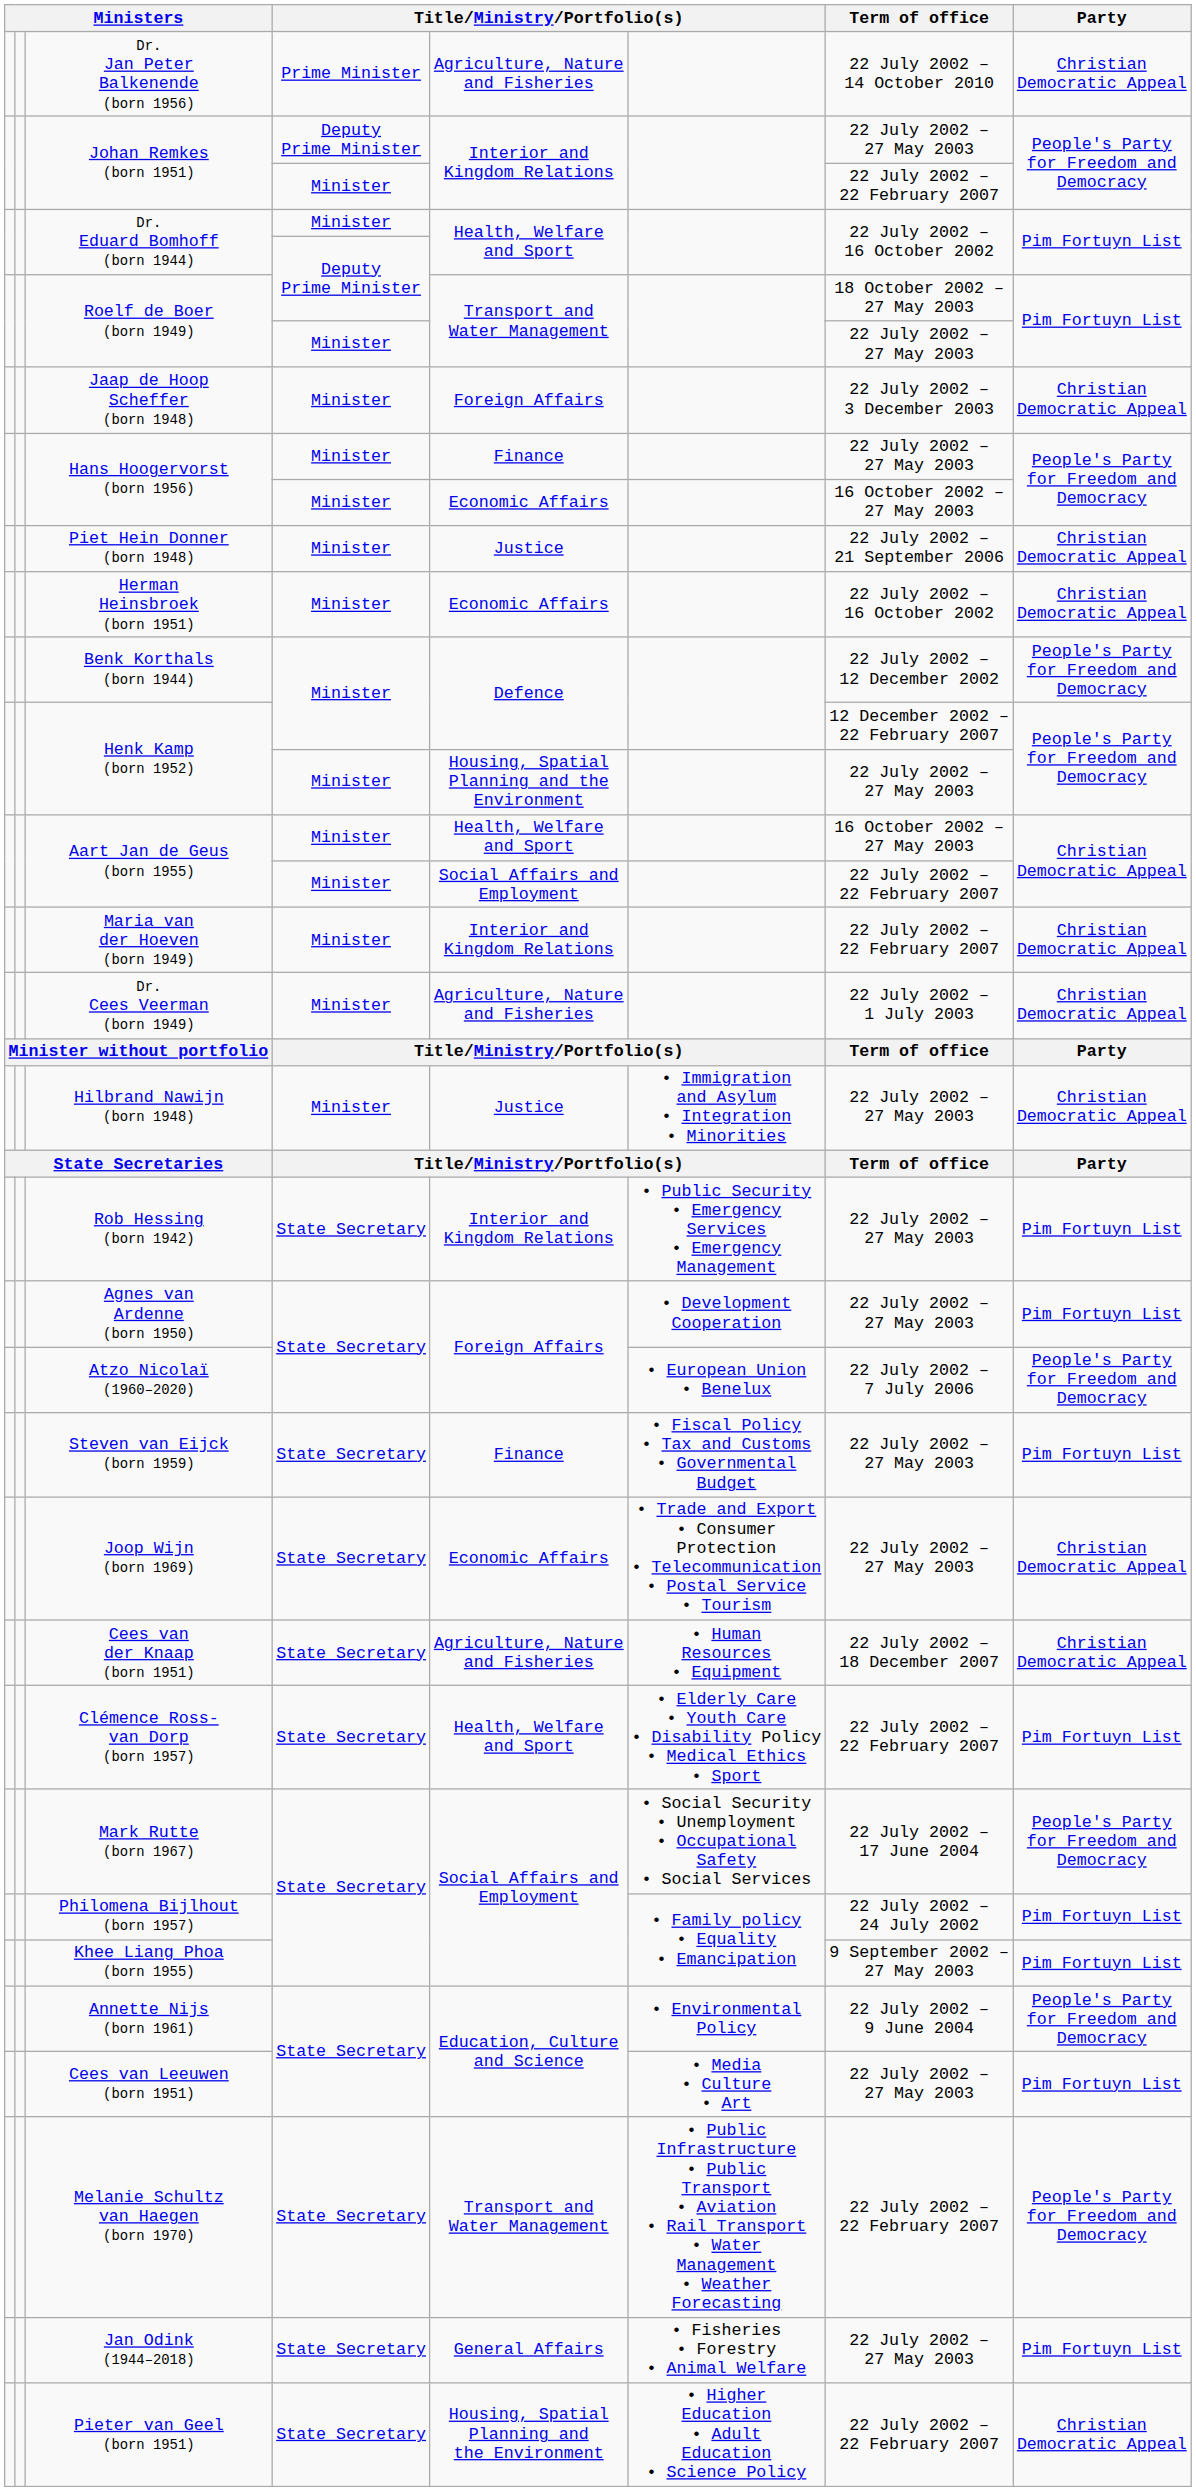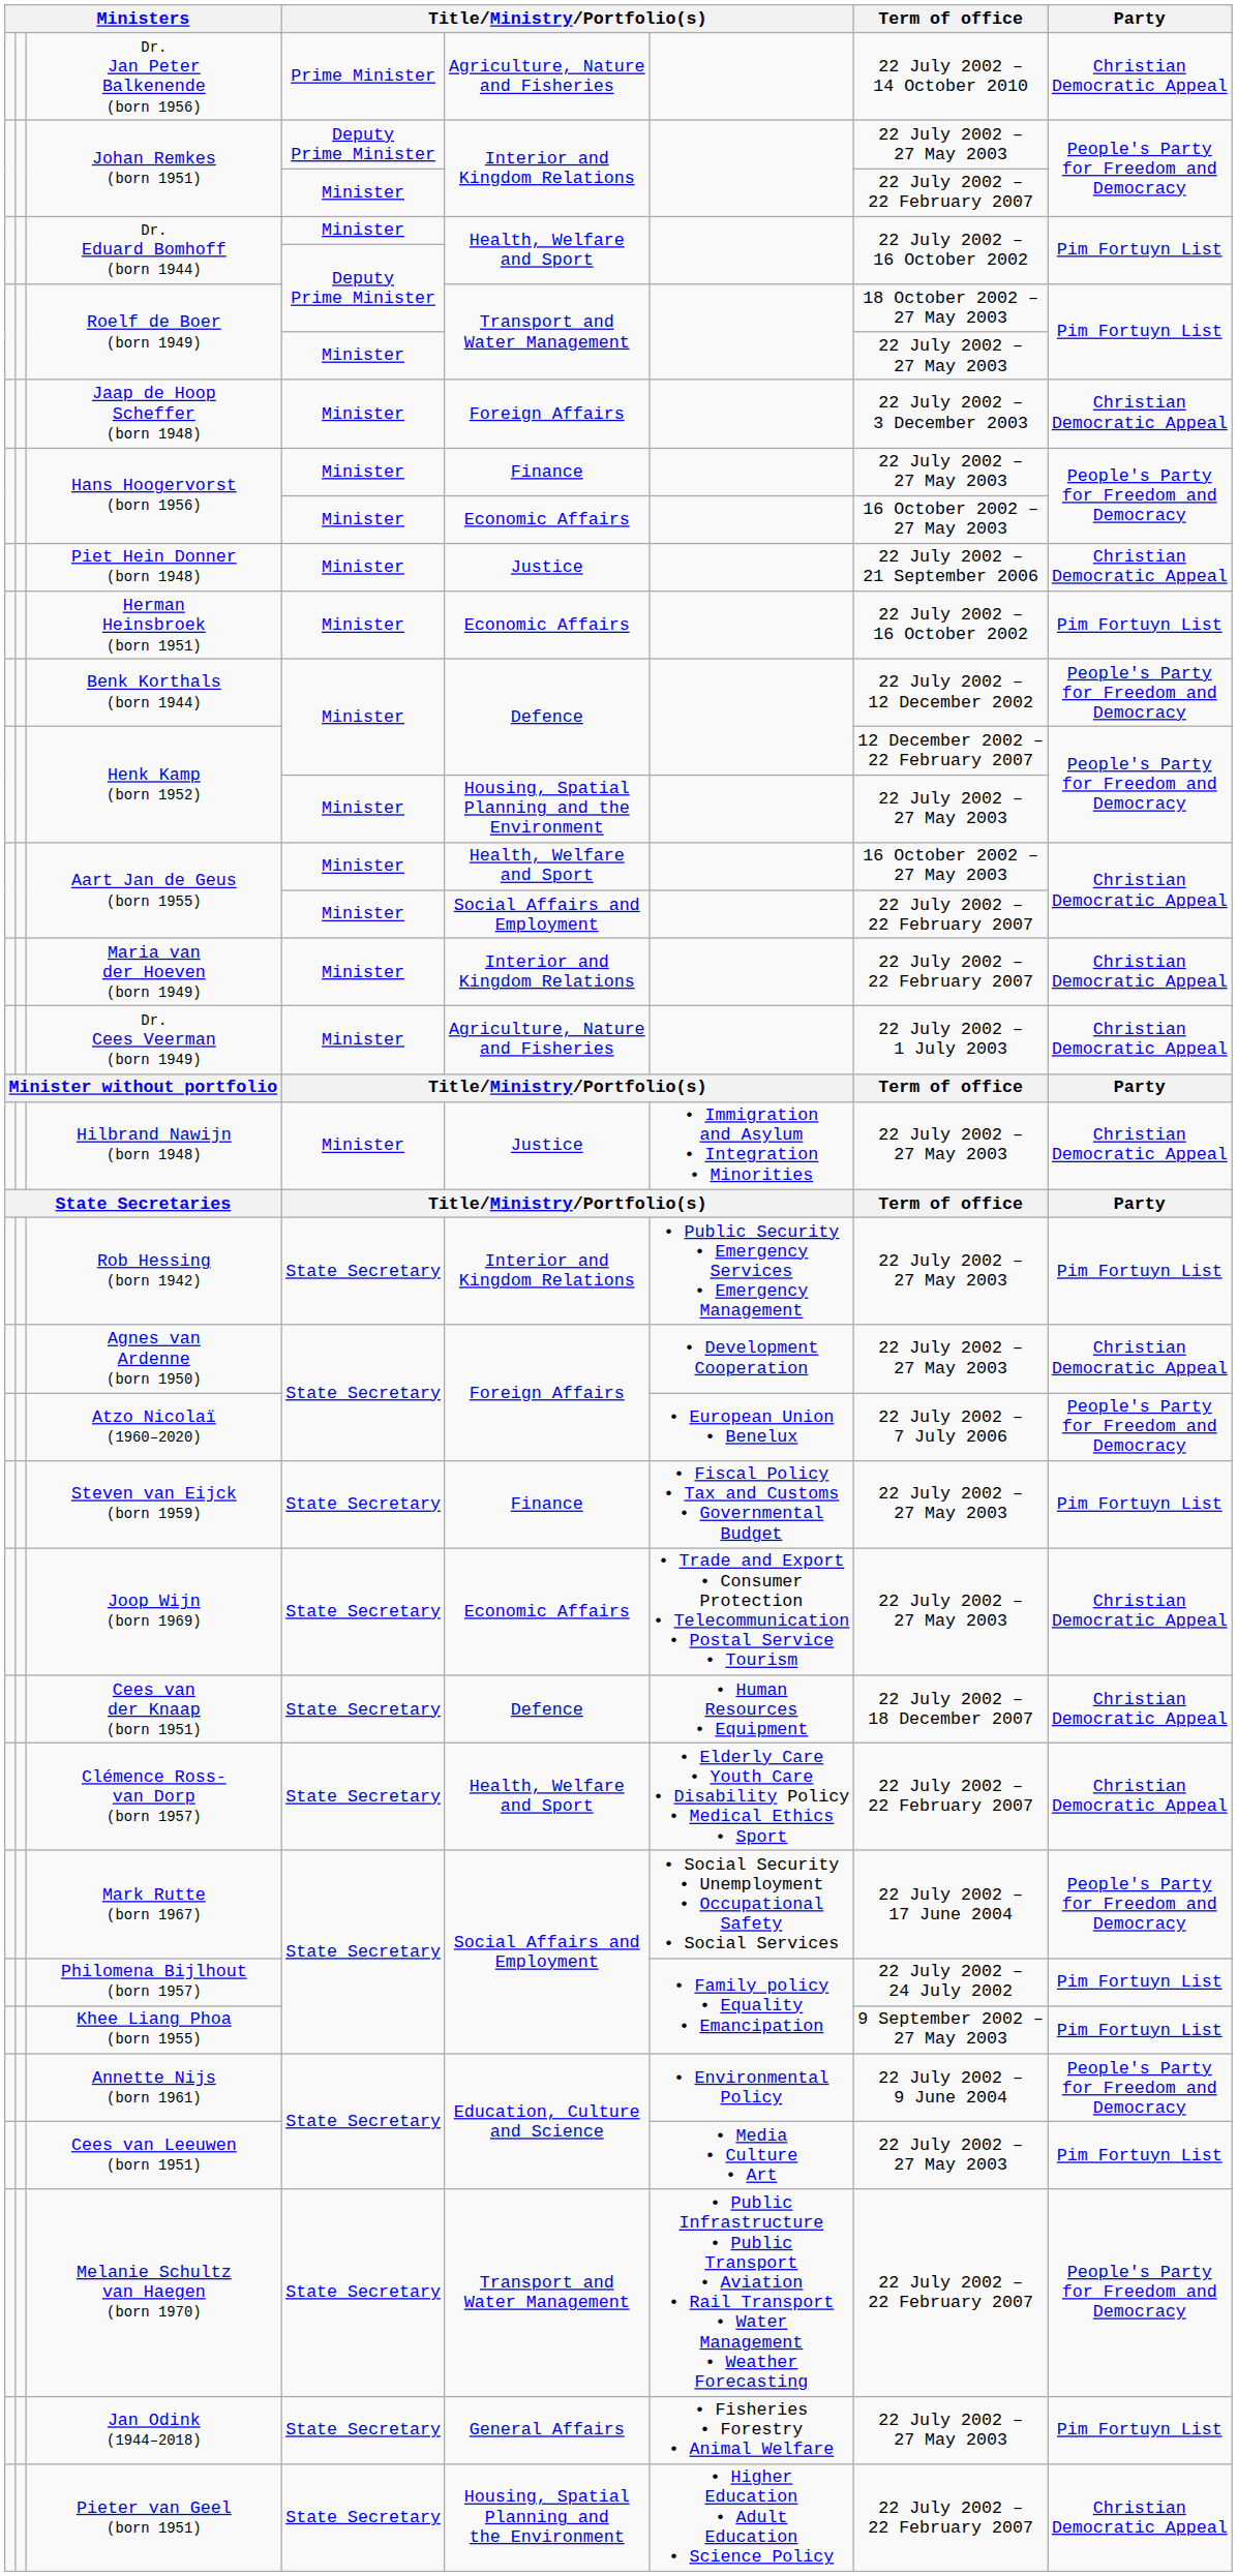Herman Heinsbroek (born 1951) | Party: Christian Democratic Appeal -> Pim Fortuyn List
Agnes van Ardenne (born 1950) | Party: Pim Fortuyn List -> Christian Democratic Appeal
Cees van der Knaap (born 1951) | column 5: Agriculture, Nature and Fisheries -> Defence
Clémence Ross- van Dorp (born 1957) | Party: Pim Fortuyn List -> Christian Democratic Appeal
